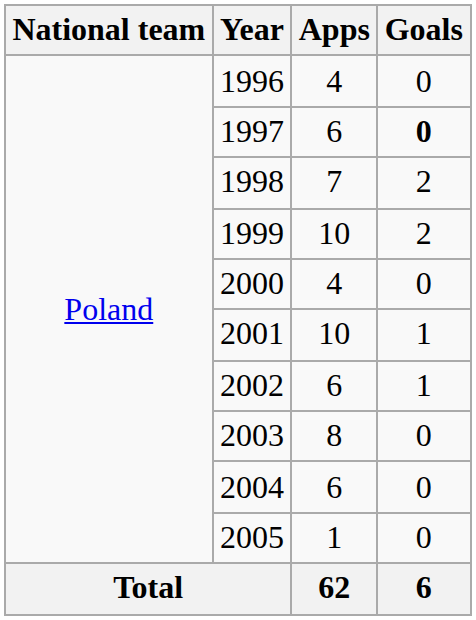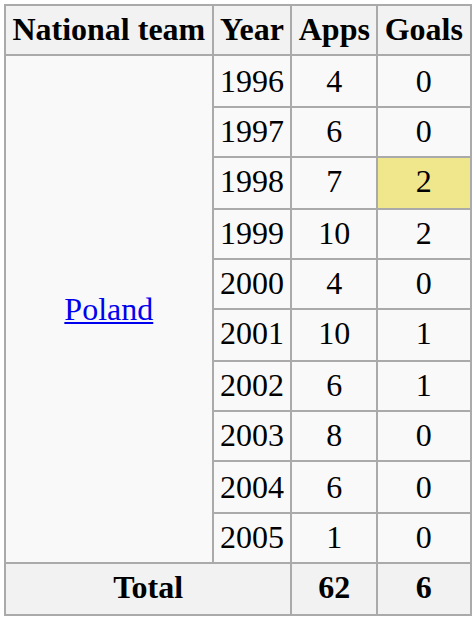1997 | Goals: bold -> normal
1998 | Goals: no background -> khaki background
